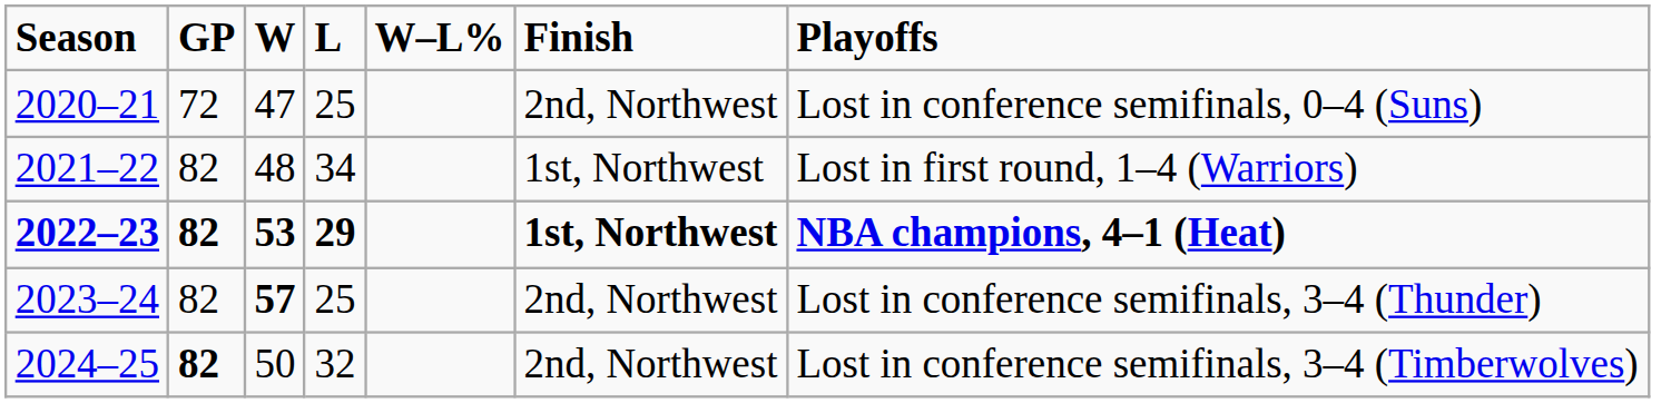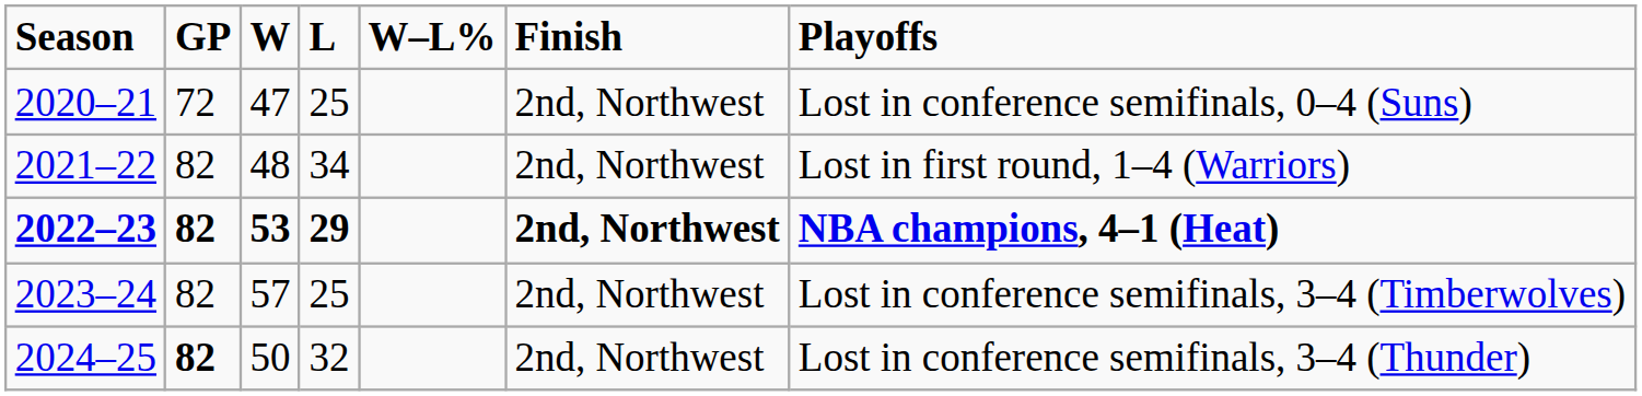2021–22 | column 6: 1st, Northwest -> 2nd, Northwest
2022–23 | column 6: 1st, Northwest -> 2nd, Northwest
2023–24 | column 3: bold -> normal
2023–24 | column 7: Lost in conference semifinals, 3–4 (Thunder) -> Lost in conference semifinals, 3–4 (Timberwolves)
2024–25 | column 7: Lost in conference semifinals, 3–4 (Timberwolves) -> Lost in conference semifinals, 3–4 (Thunder)
